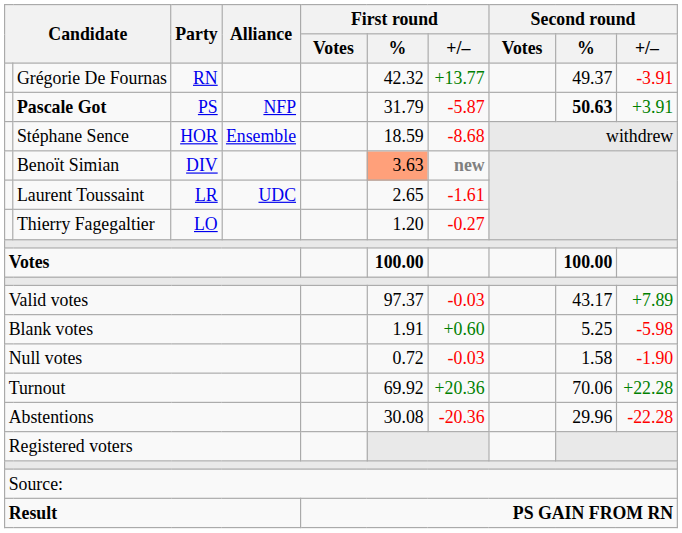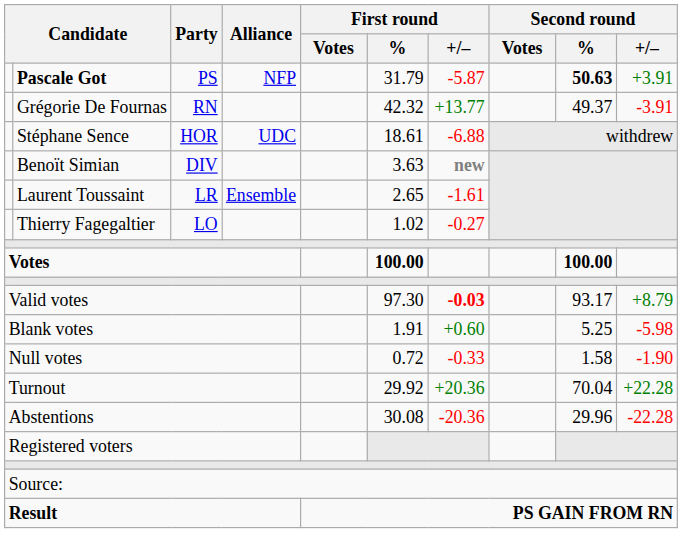rows swapped: Grégorie De Fournas <-> Pascale Got
Stéphane Sence | Alliance: Ensemble -> UDC
Stéphane Sence | First round / %: 18.59 -> 18.61
Stéphane Sence | First round / +/–: -8.68 -> -6.88
Benoït Simian | First round / %: lightsalmon background -> no background
Laurent Toussaint | Alliance: UDC -> Ensemble
Thierry Fagegaltier | First round / %: 1.20 -> 1.02
Valid votes | First round / %: 97.37 -> 97.30
Valid votes | First round / +/–: normal -> bold
Valid votes | Second round / %: 43.17 -> 93.17
Valid votes | Second round / +/–: +7.89 -> +8.79
Null votes | First round / +/–: -0.03 -> -0.33
Turnout | First round / %: 69.92 -> 29.92
Turnout | Second round / %: 70.06 -> 70.04
